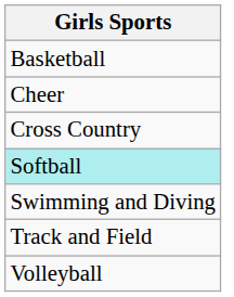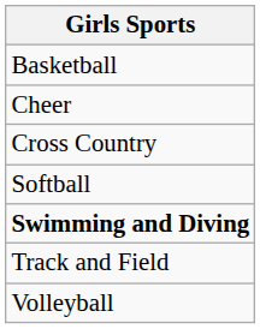row 5 | column 1: paleturquoise background -> no background
row 6 | column 1: normal -> bold
